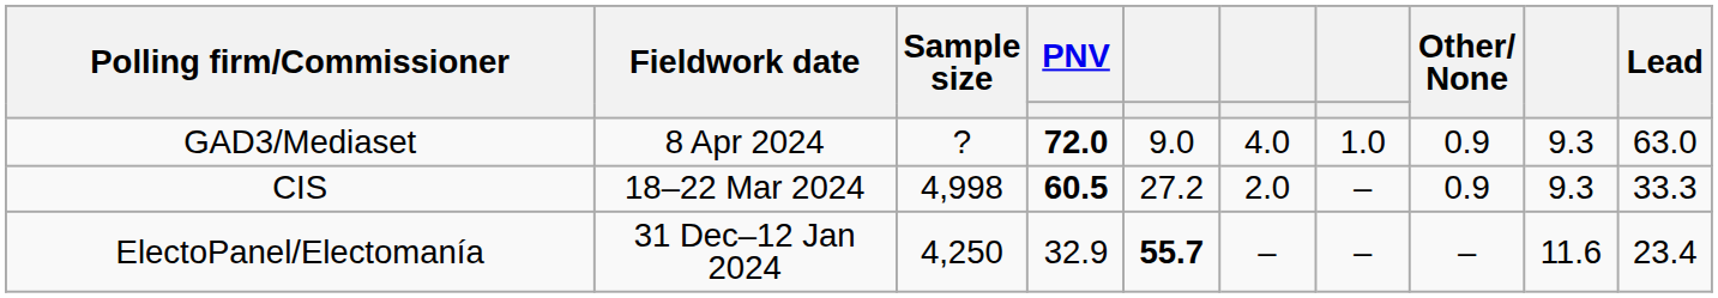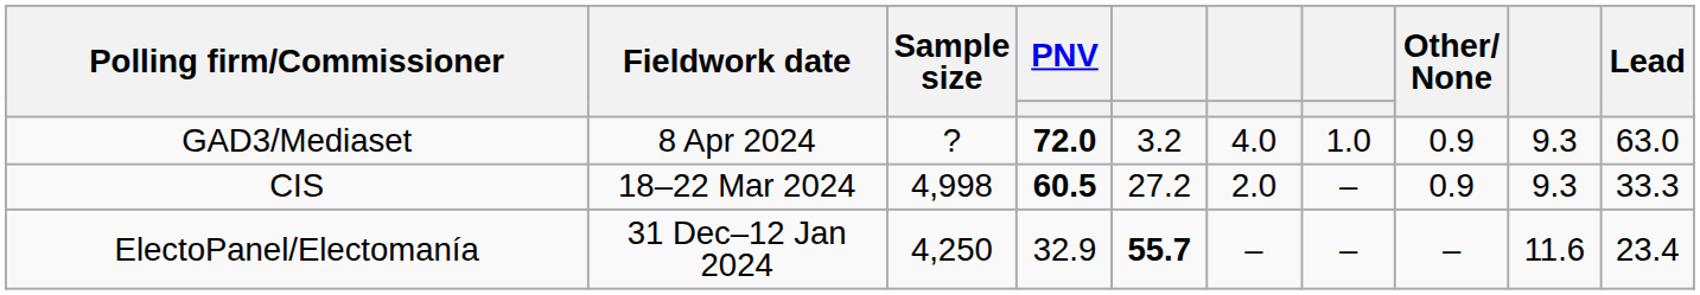GAD3/Mediaset | column 5: 9.0 -> 3.2
